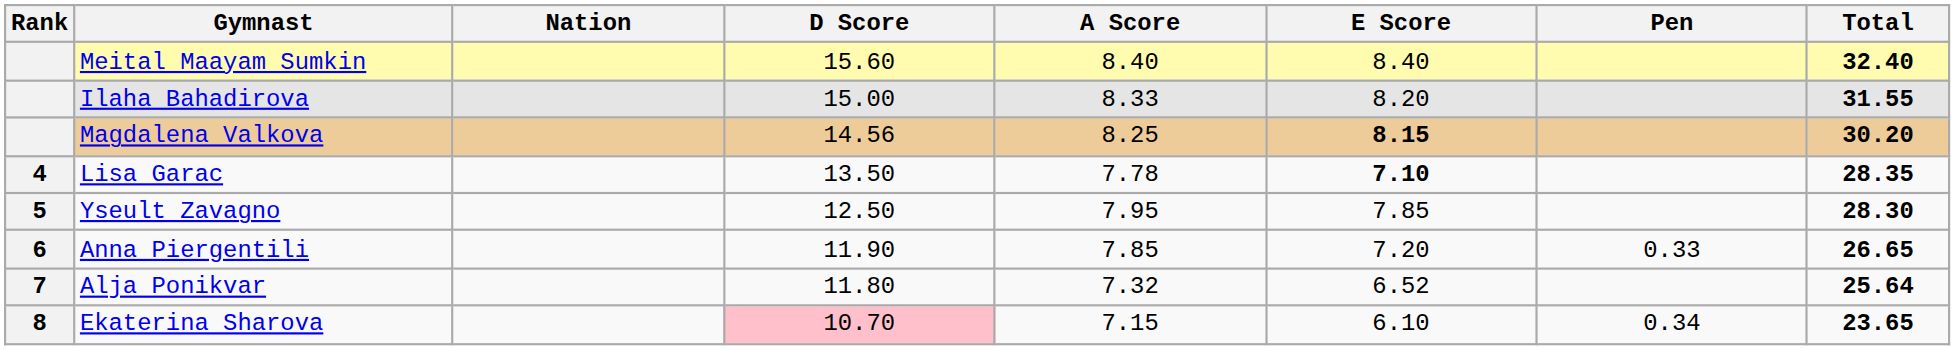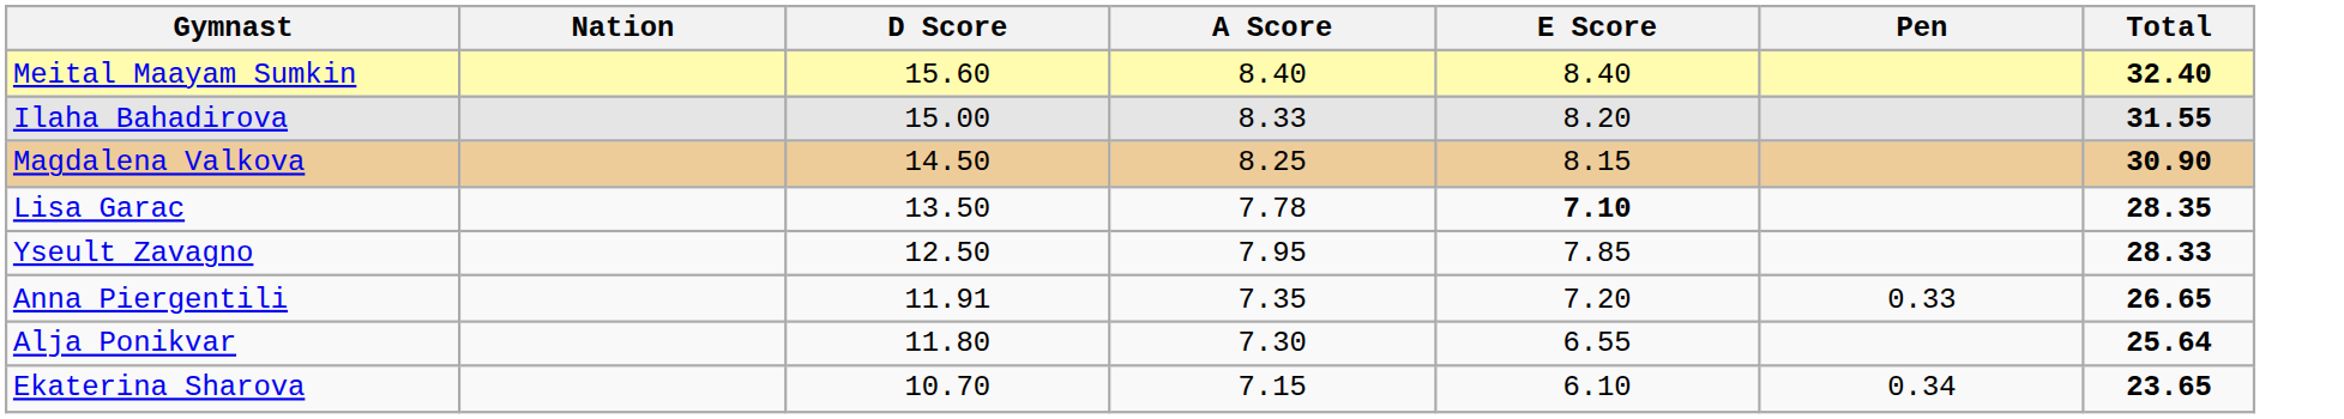- column: Rank | 4 | 5 | 6 | 7 | 8
Magdalena Valkova | D Score: 14.56 -> 14.50
Magdalena Valkova | E Score: bold -> normal
Magdalena Valkova | Total: 30.20 -> 30.90
Yseult Zavagno | Total: 28.30 -> 28.33
Anna Piergentili | D Score: 11.90 -> 11.91
Anna Piergentili | A Score: 7.85 -> 7.35
Alja Ponikvar | A Score: 7.32 -> 7.30
Alja Ponikvar | E Score: 6.52 -> 6.55
Ekaterina Sharova | D Score: pink background -> no background
